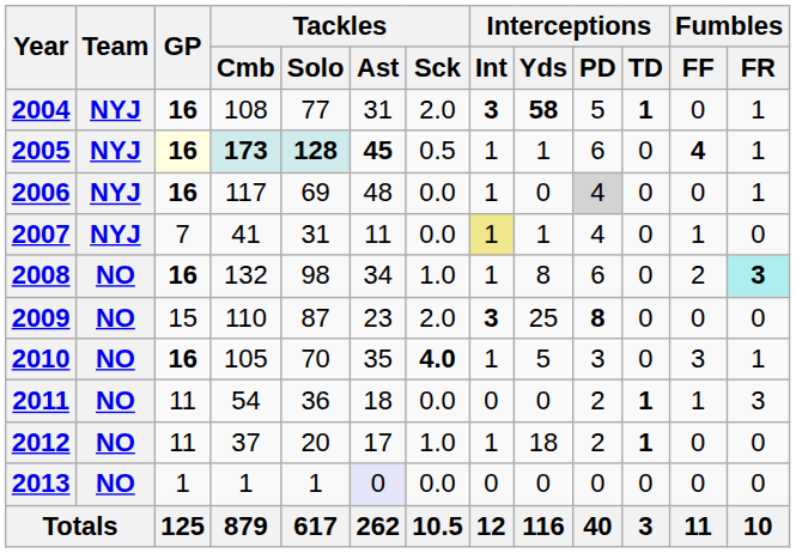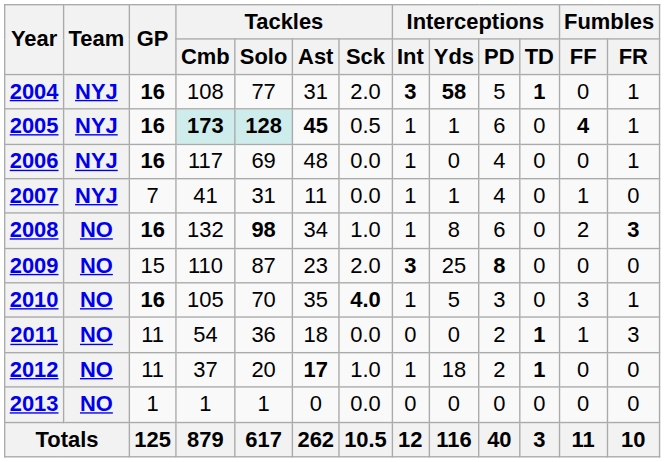2005 | GP: lightyellow background -> no background
2006 | Interceptions / PD: lightgrey background -> no background
2007 | Interceptions / Int: khaki background -> no background
2008 | Tackles / Solo: normal -> bold
2008 | Fumbles / FR: paleturquoise background -> no background
2012 | Tackles / Ast: normal -> bold
2013 | Tackles / Ast: lavender background -> no background
